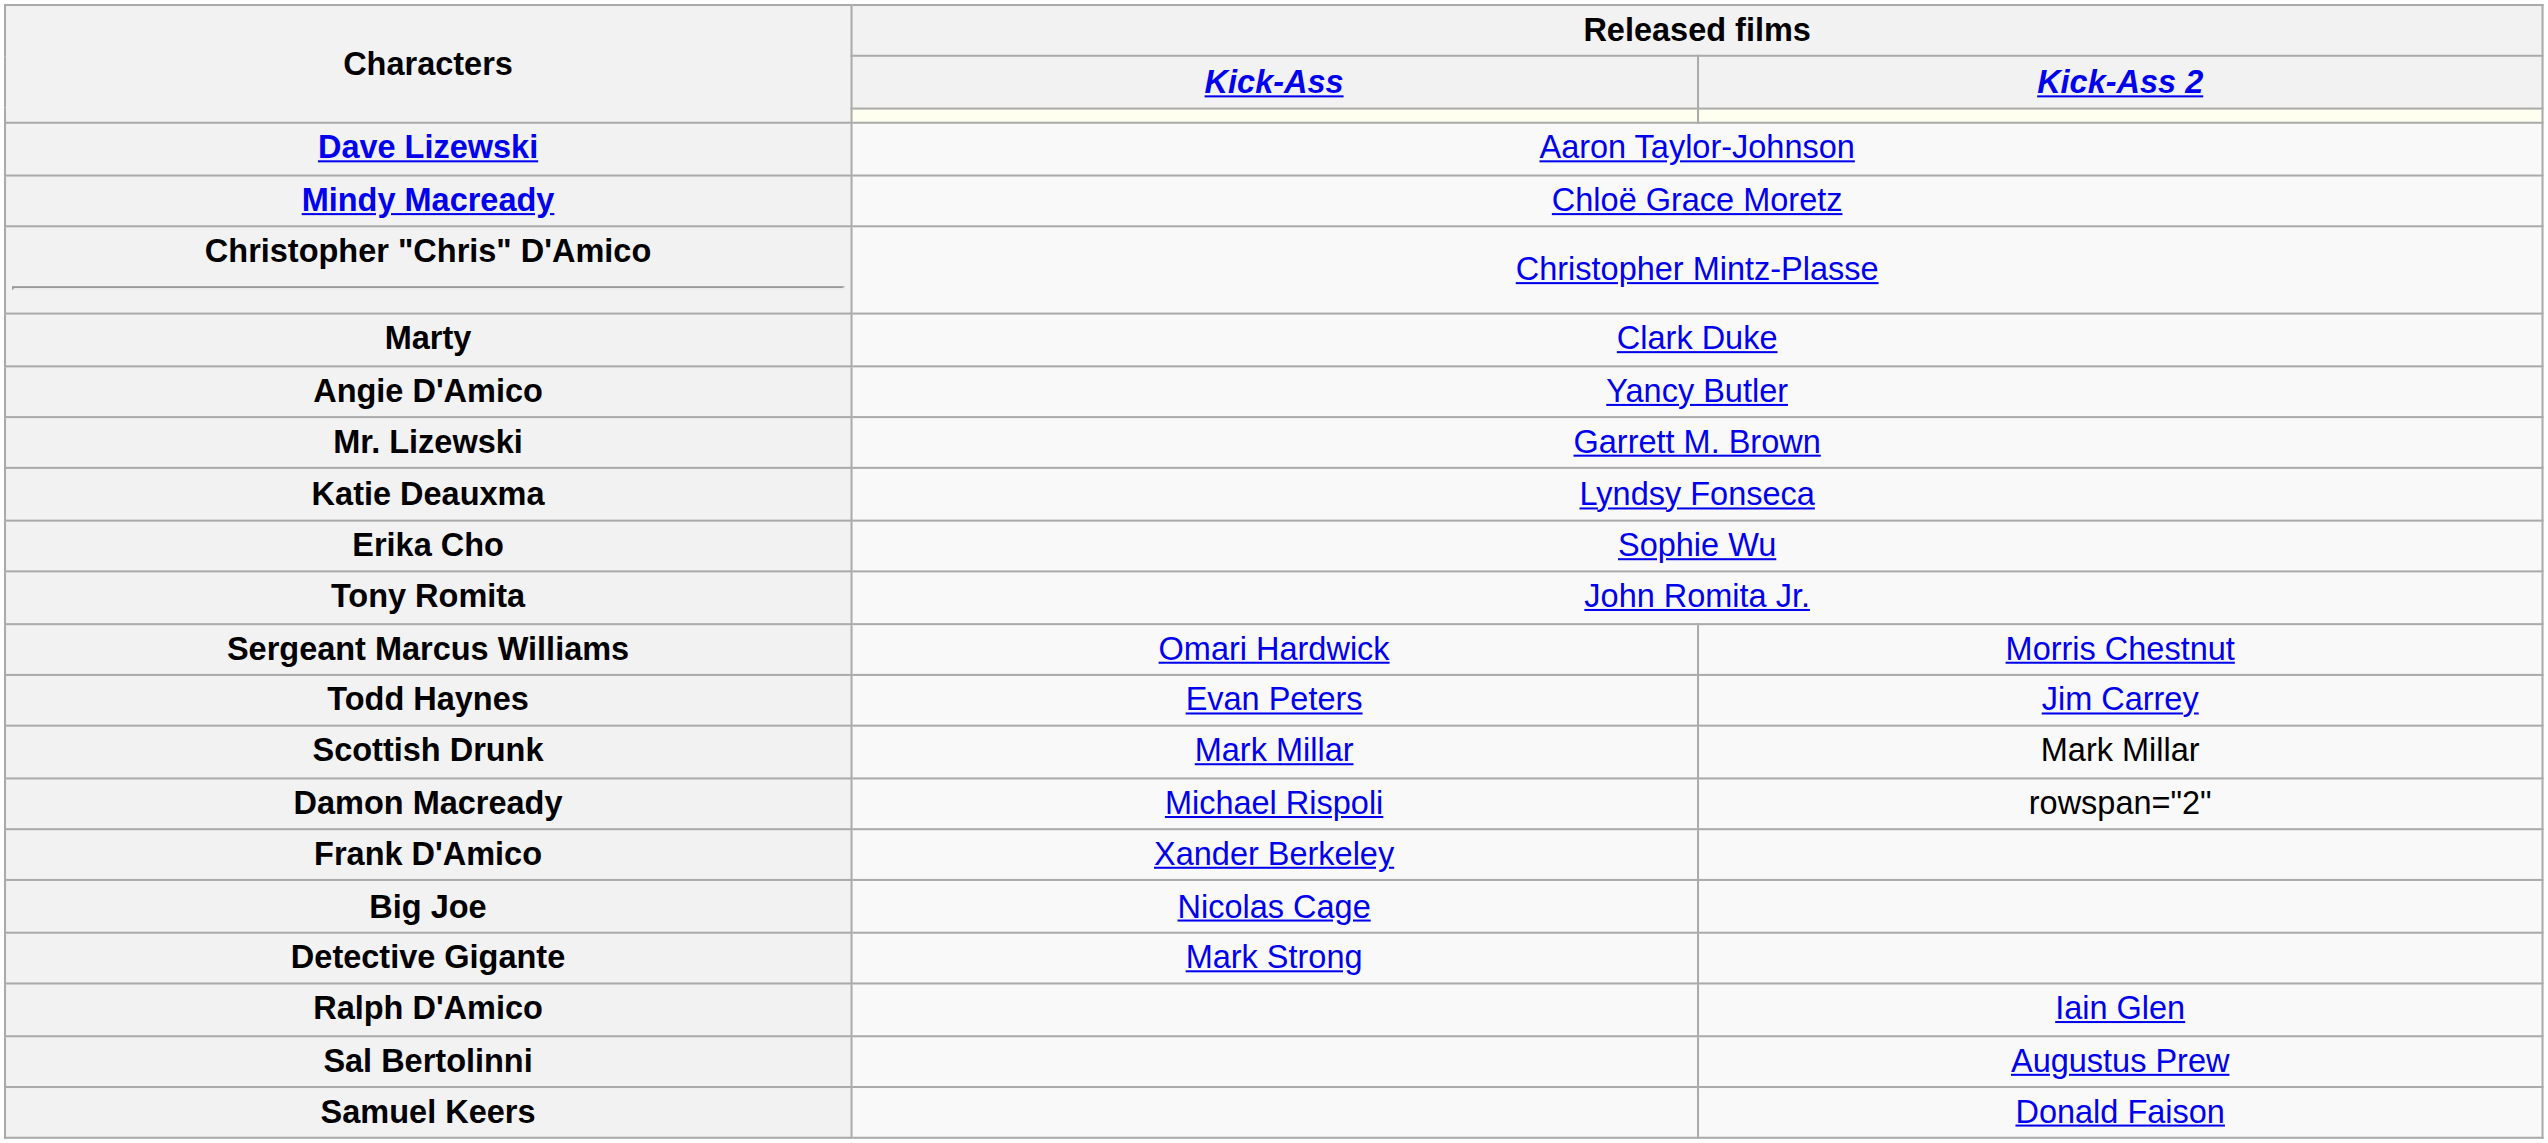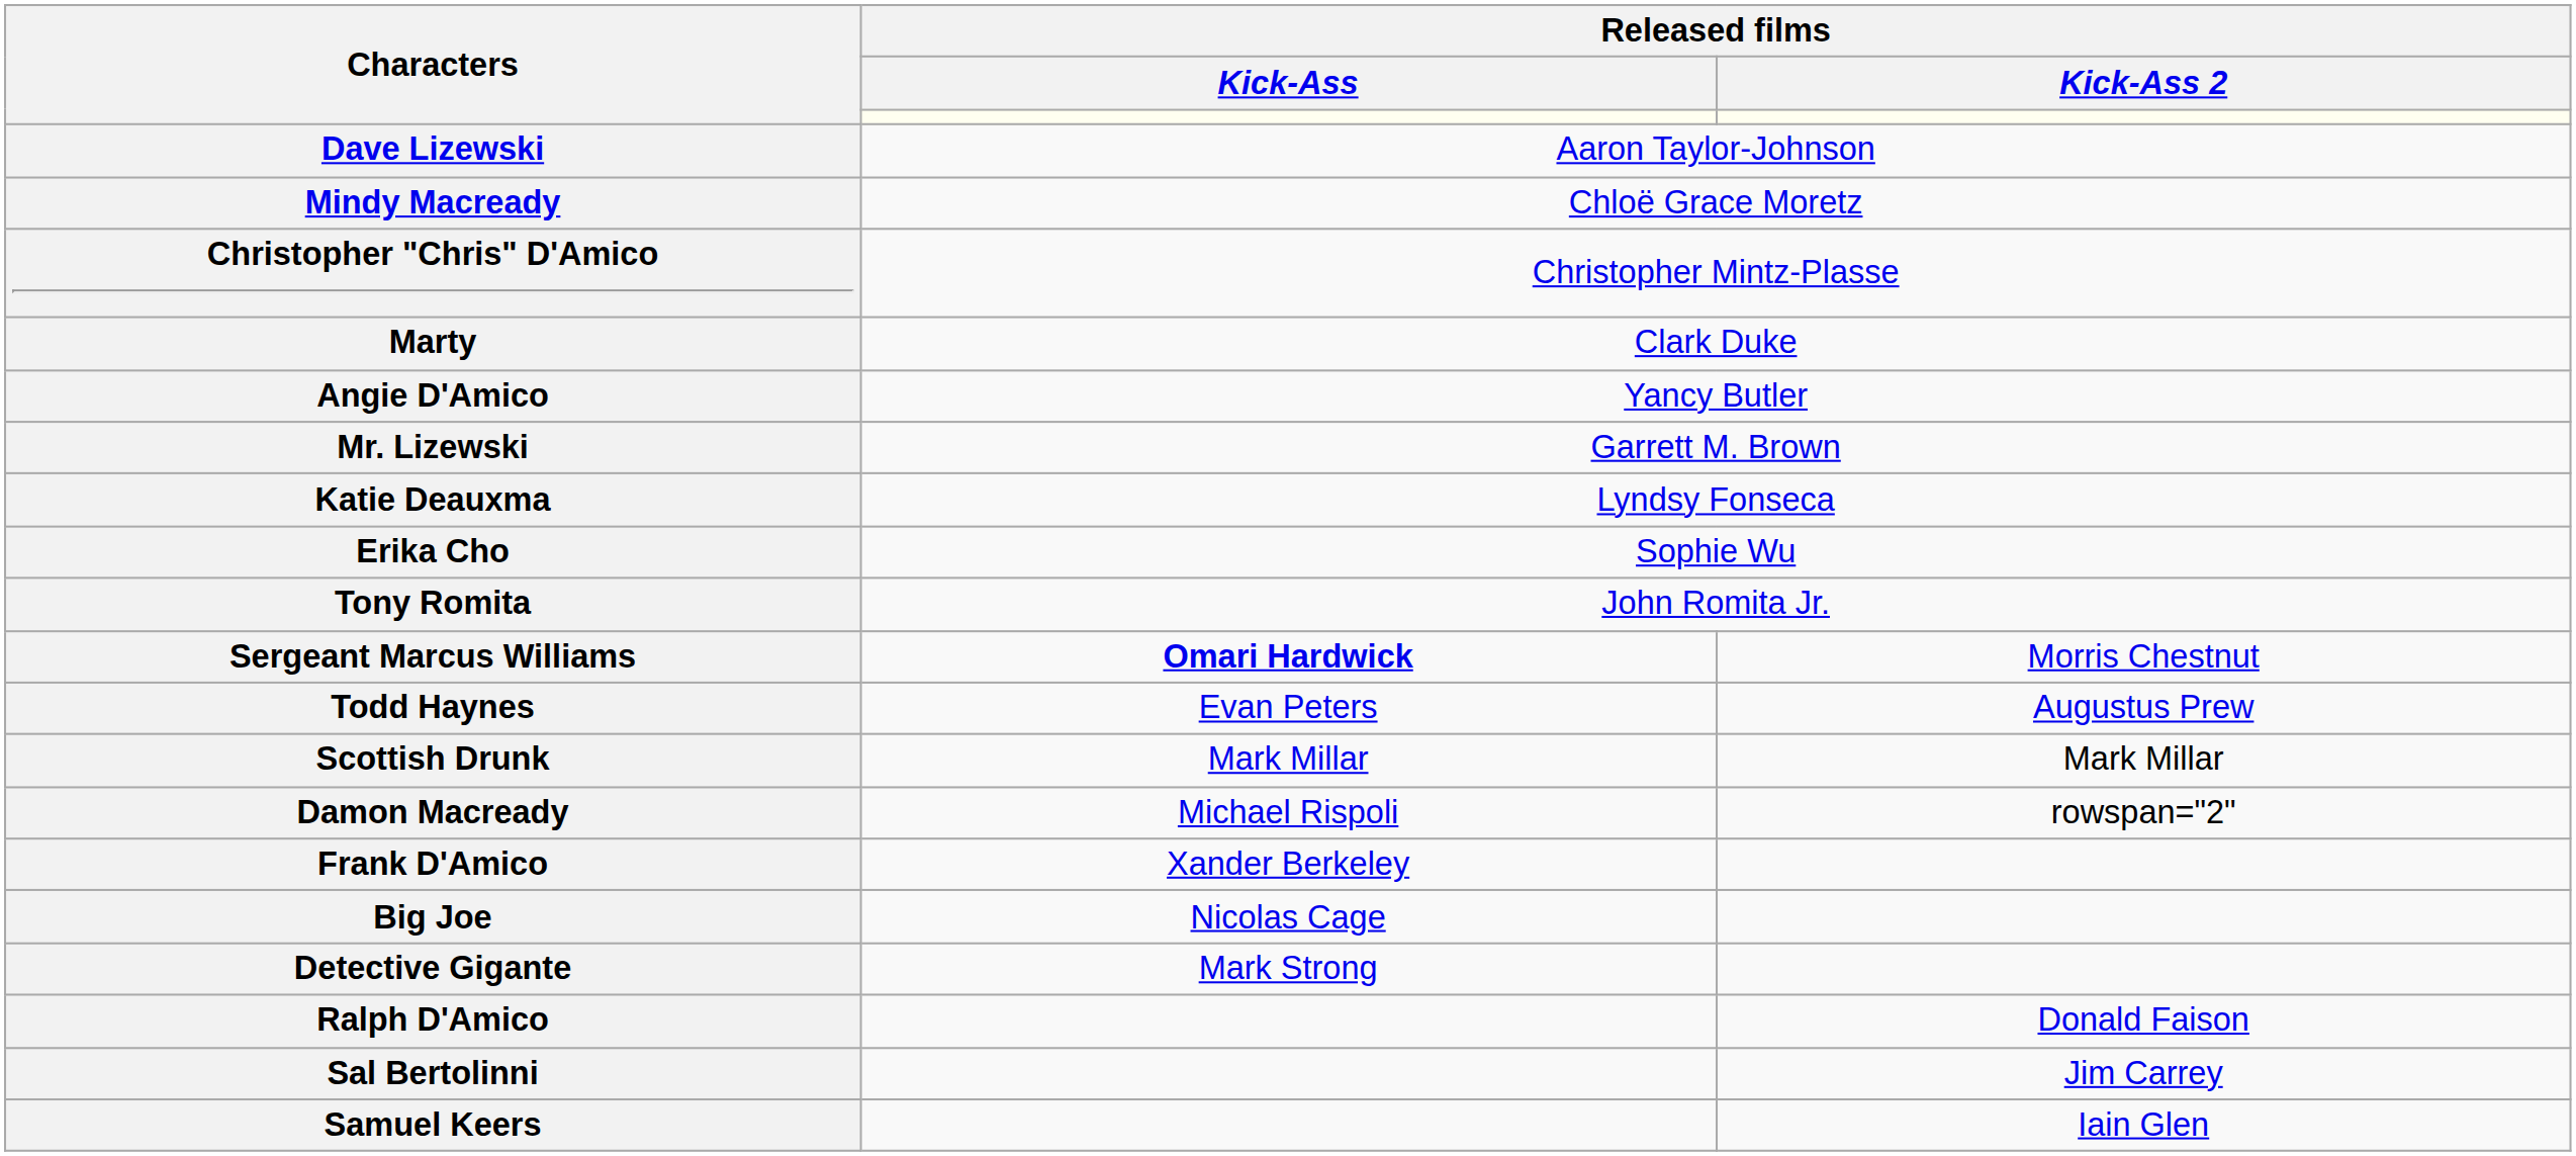Sergeant Marcus Williams | Released films / Kick-Ass: normal -> bold
Todd Haynes | Released films / Kick-Ass 2: Jim Carrey -> Augustus Prew
Ralph D'Amico | Released films / Kick-Ass 2: Iain Glen -> Donald Faison
Sal Bertolinni | Released films / Kick-Ass 2: Augustus Prew -> Jim Carrey
Samuel Keers | Released films / Kick-Ass 2: Donald Faison -> Iain Glen
